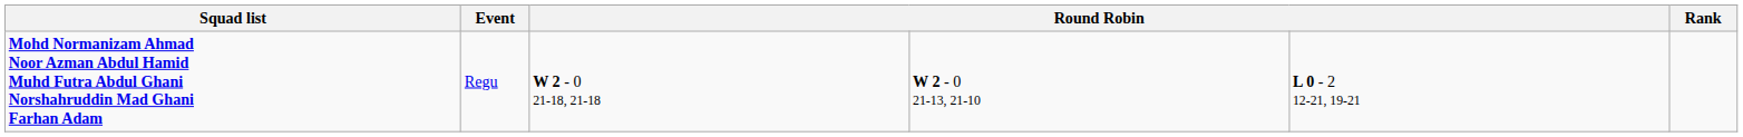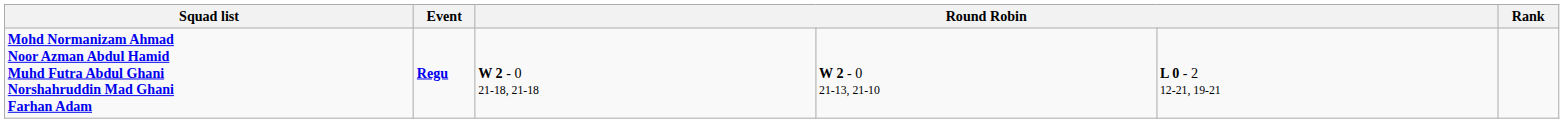row 2 | Event: normal -> bold
